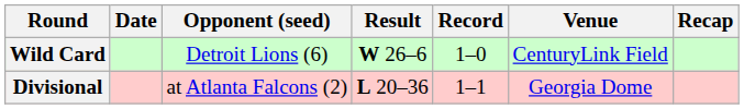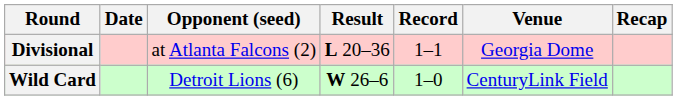rows swapped: Wild Card <-> Divisional
